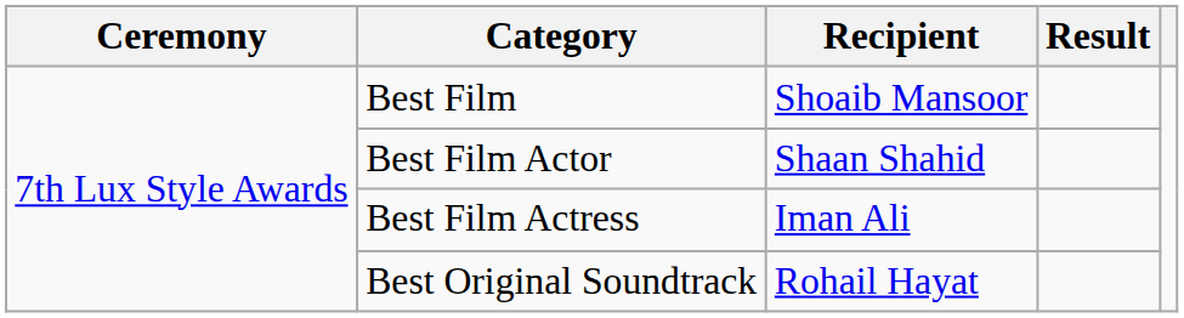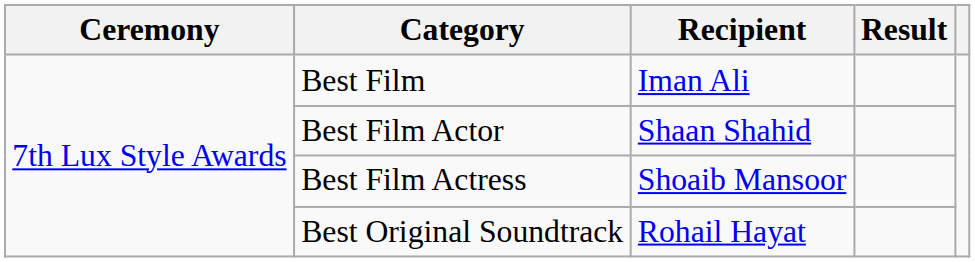Best Film | Recipient: Shoaib Mansoor -> Iman Ali
Best Film Actress | Recipient: Iman Ali -> Shoaib Mansoor
